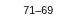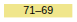row 1 | column 1: no background -> khaki background
